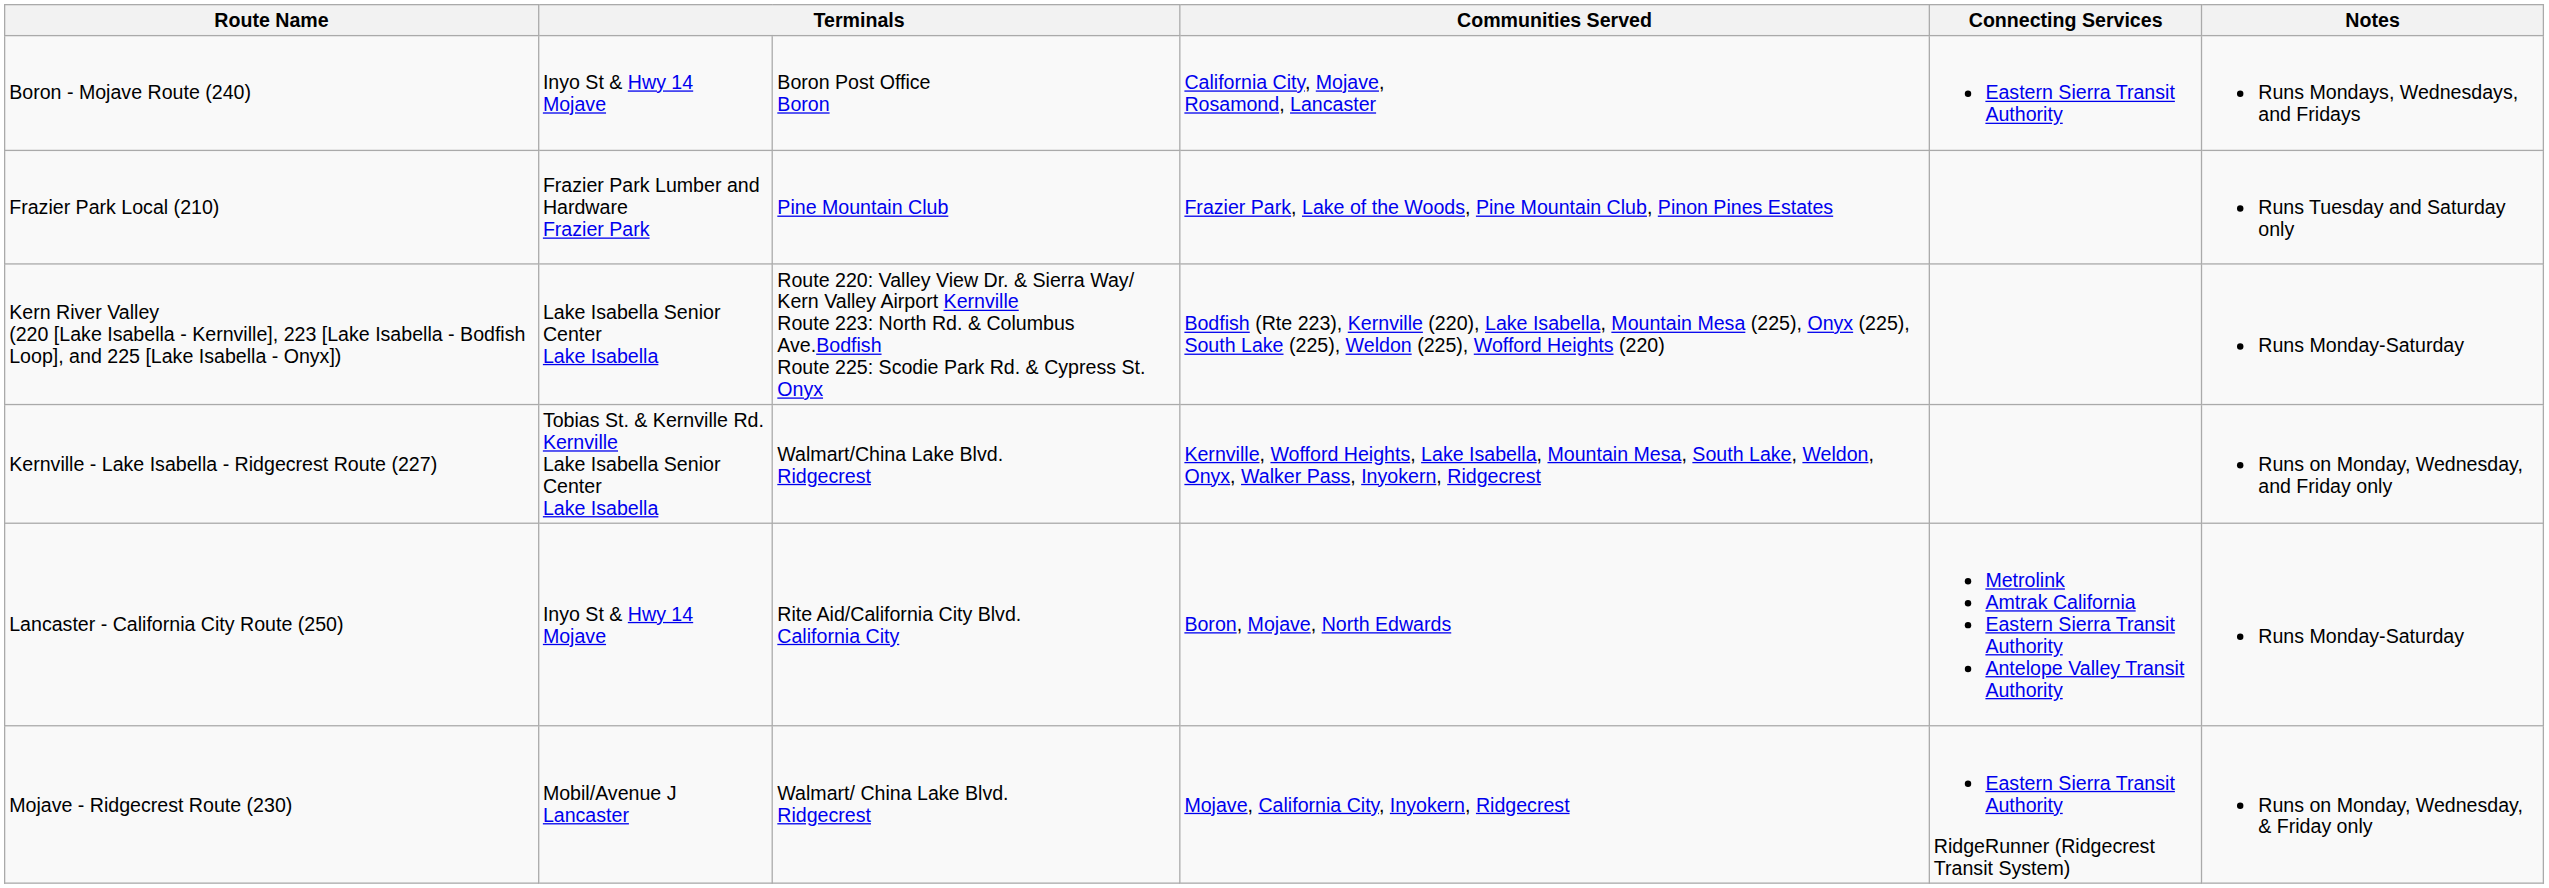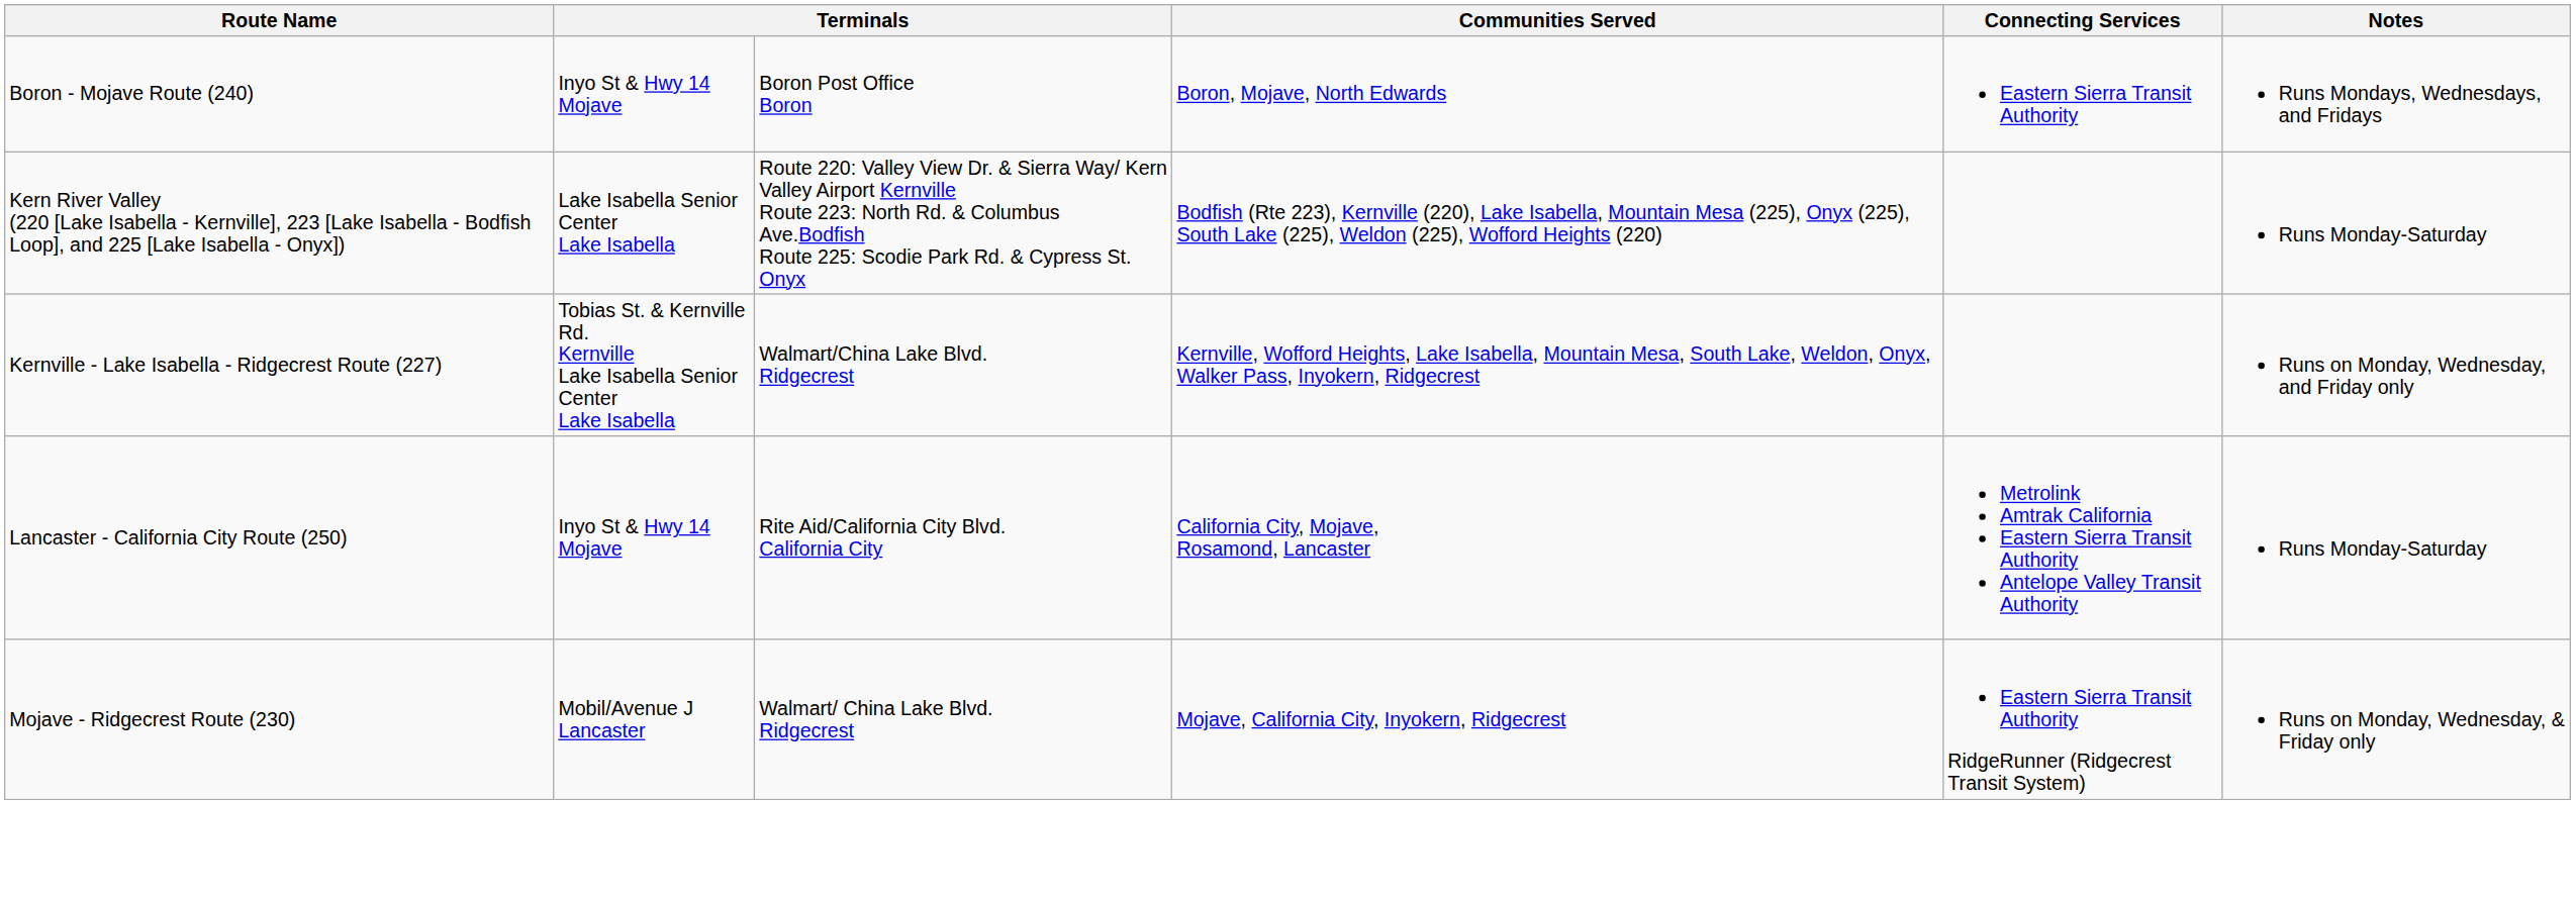Boron - Mojave Route (240) | Communities Served: California City, Mojave, Rosamond, Lancaster -> Boron, Mojave, North Edwards
- row: Frazier Park Local (210) | Frazier Park Lumber and Hardware Frazier Park | Pine Mountain Club | Frazier Park, Lake of the Woods, Pine Mountain Club, Pinon Pines Estates | Runs Tuesday and Saturday only
Lancaster - California City Route (250) | Communities Served: Boron, Mojave, North Edwards -> California City, Mojave, Rosamond, Lancaster
